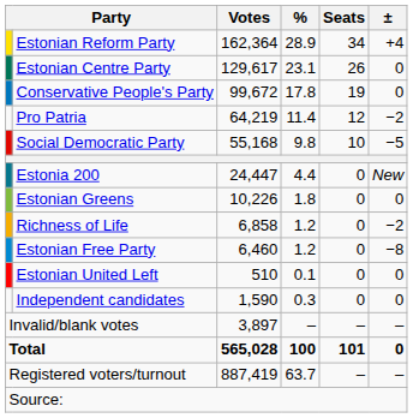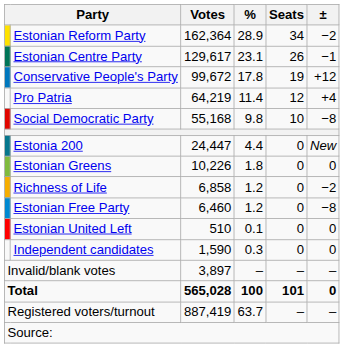Estonian Reform Party | ±: +4 -> −2
Estonian Centre Party | ±: 0 -> −1
Conservative People's Party | ±: 0 -> +12
Pro Patria | ±: −2 -> +4
Social Democratic Party | ±: −5 -> −8
